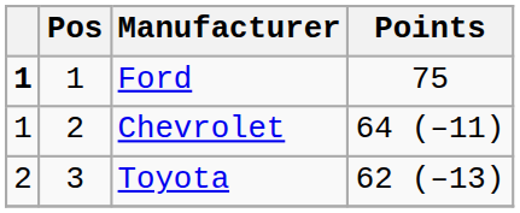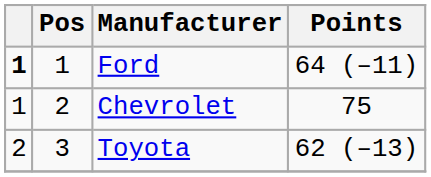Ford | Points: 75 -> 64 (–11)
Chevrolet | Points: 64 (–11) -> 75
